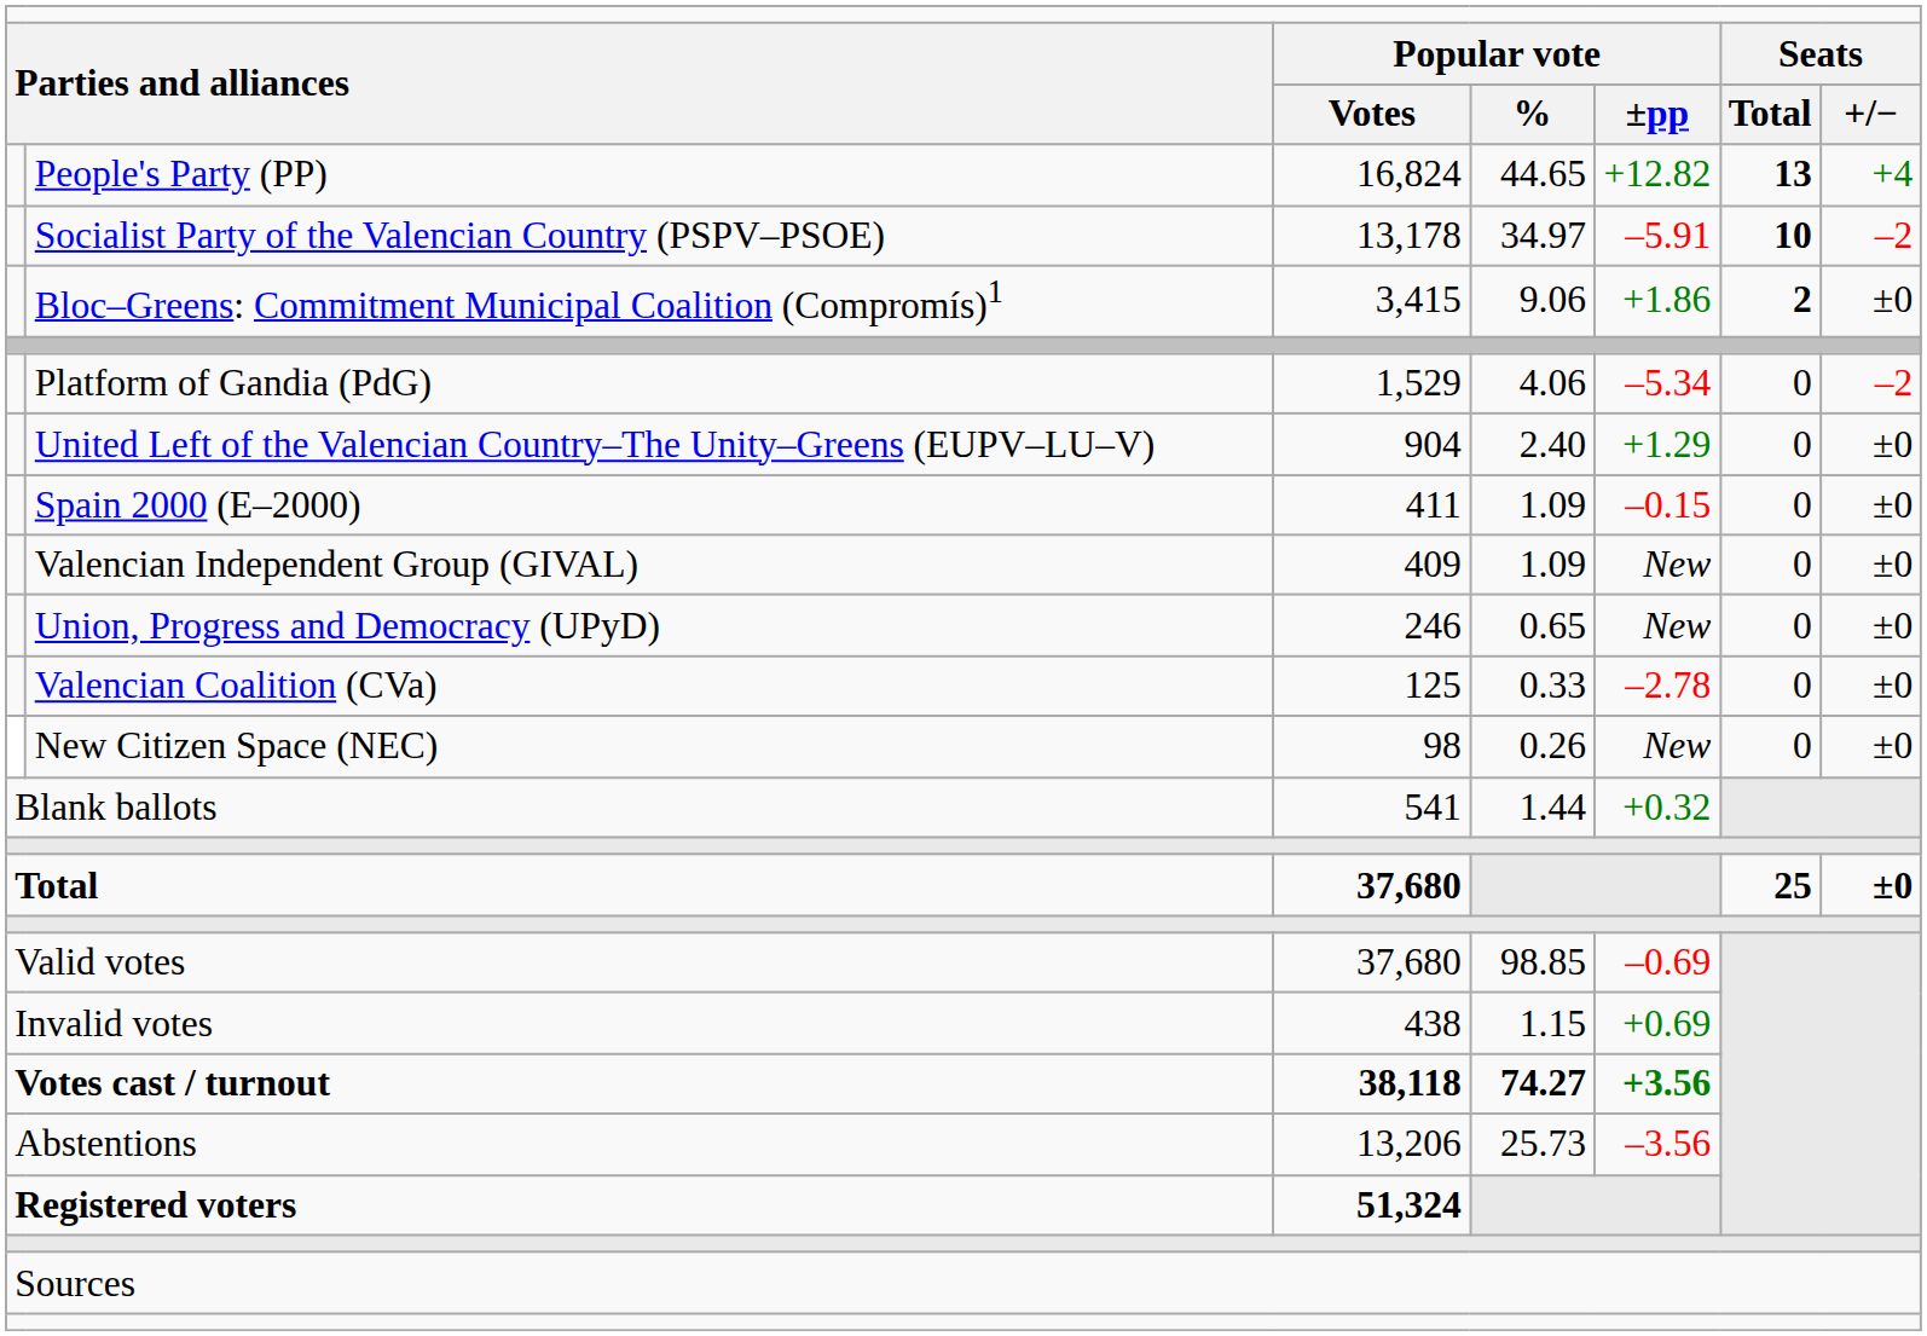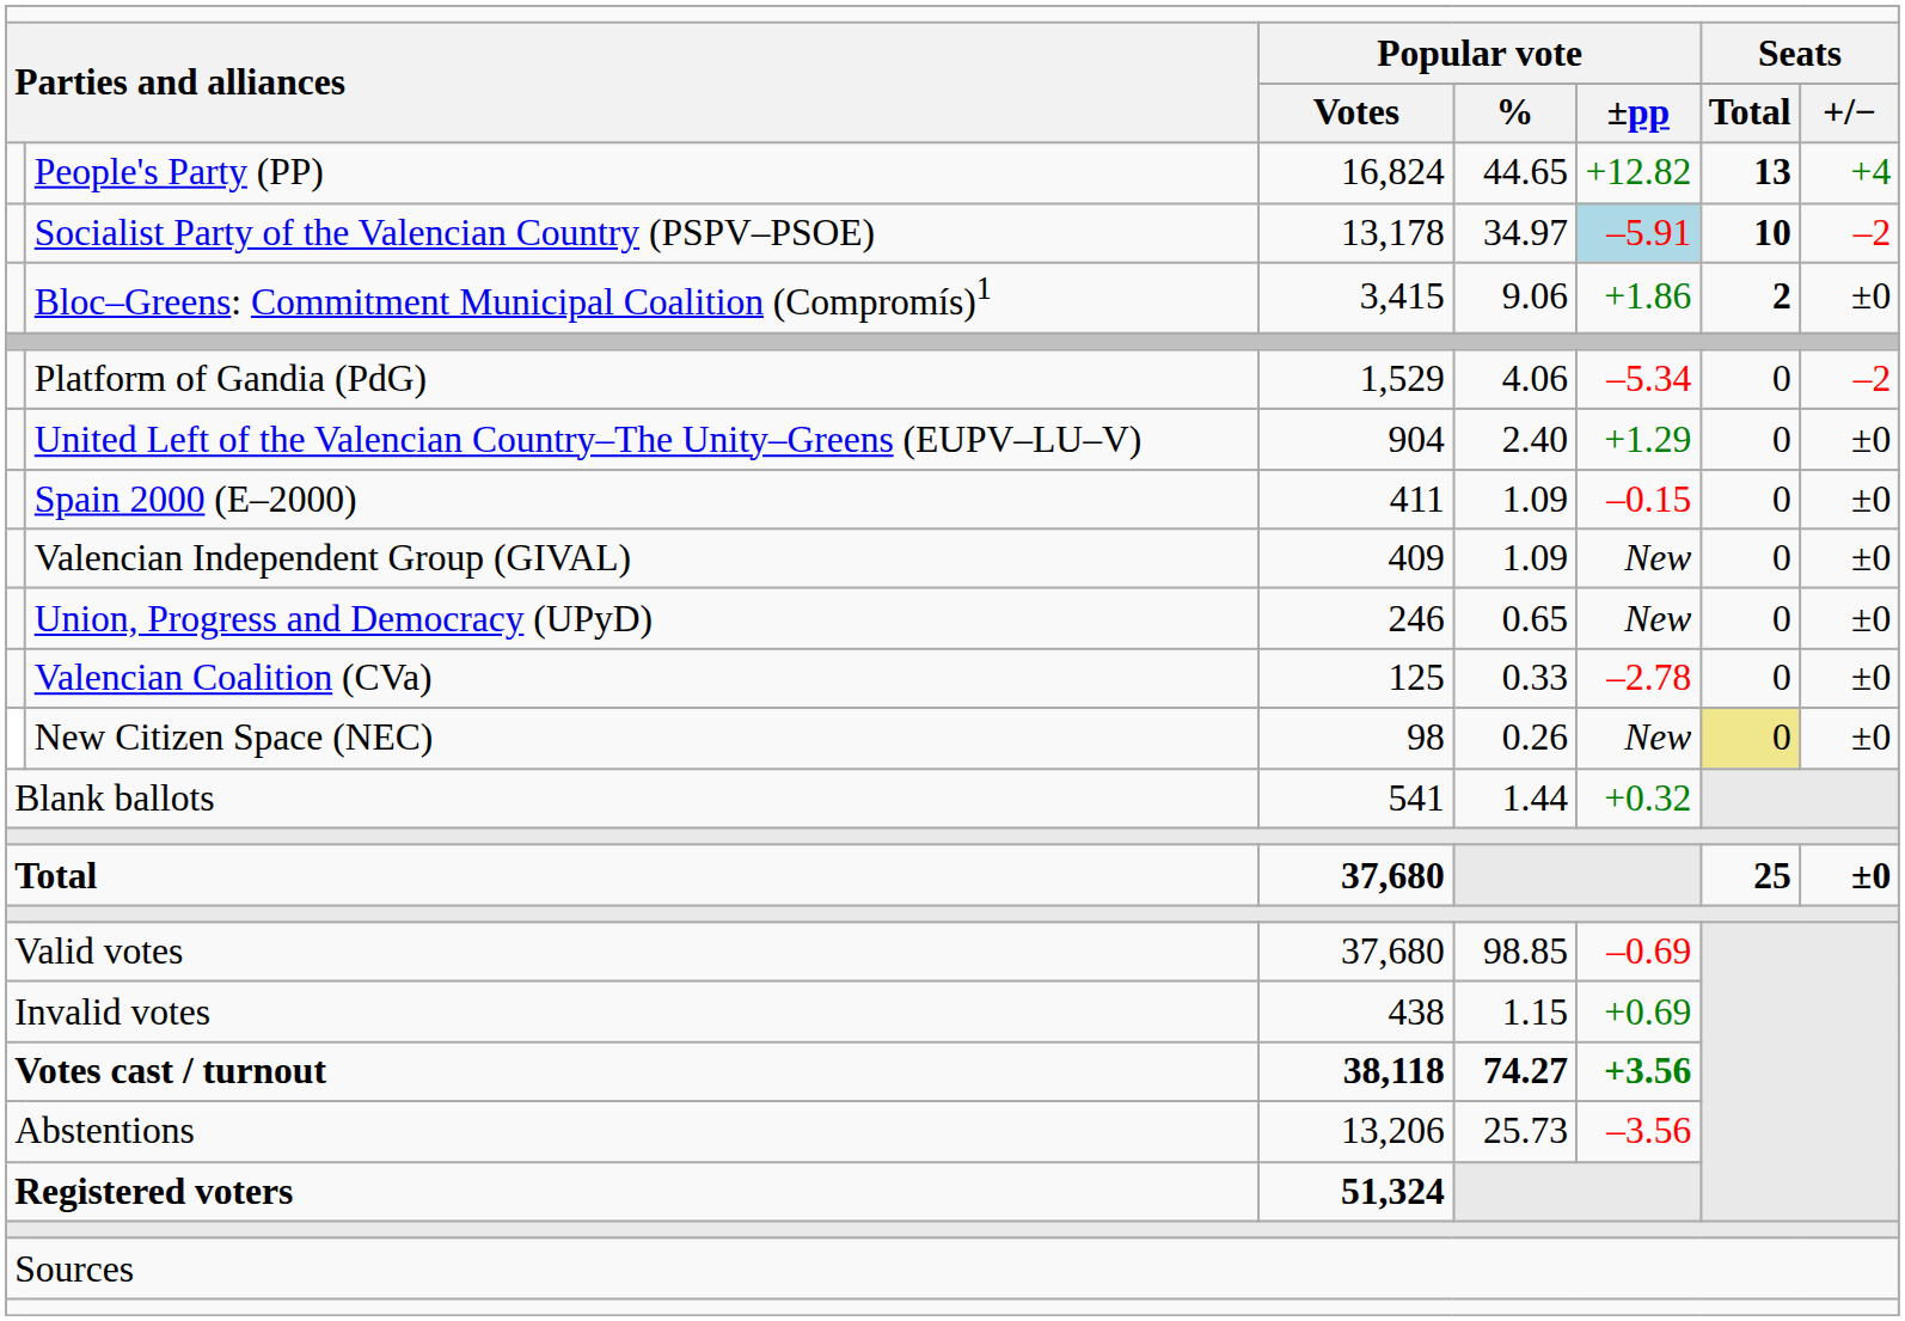Socialist Party of the Valencian Country (PSPV–PSOE) | column 5: no background -> lightblue background
New Citizen Space (NEC) | column 6: no background -> khaki background
